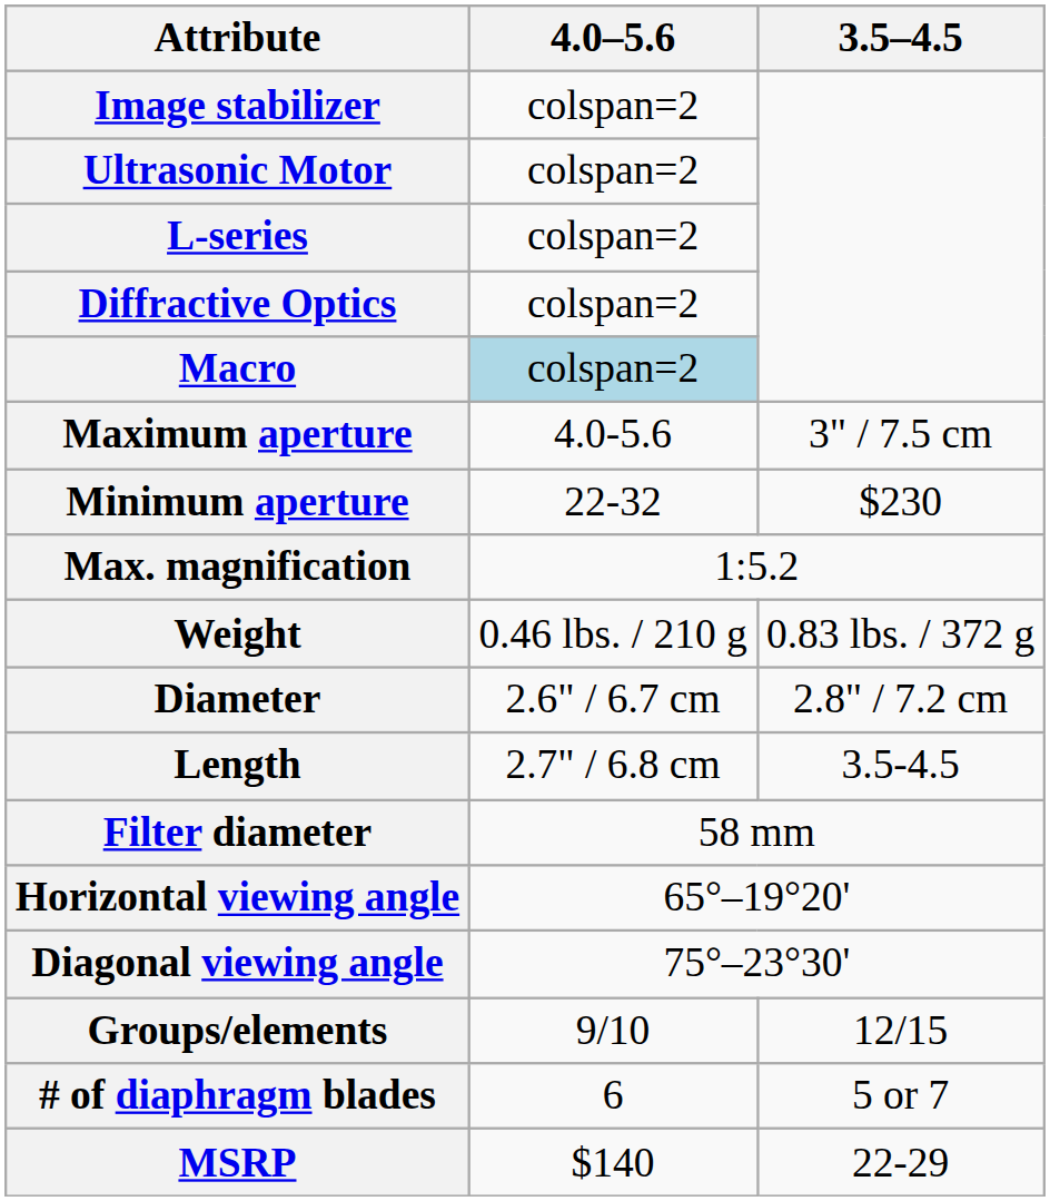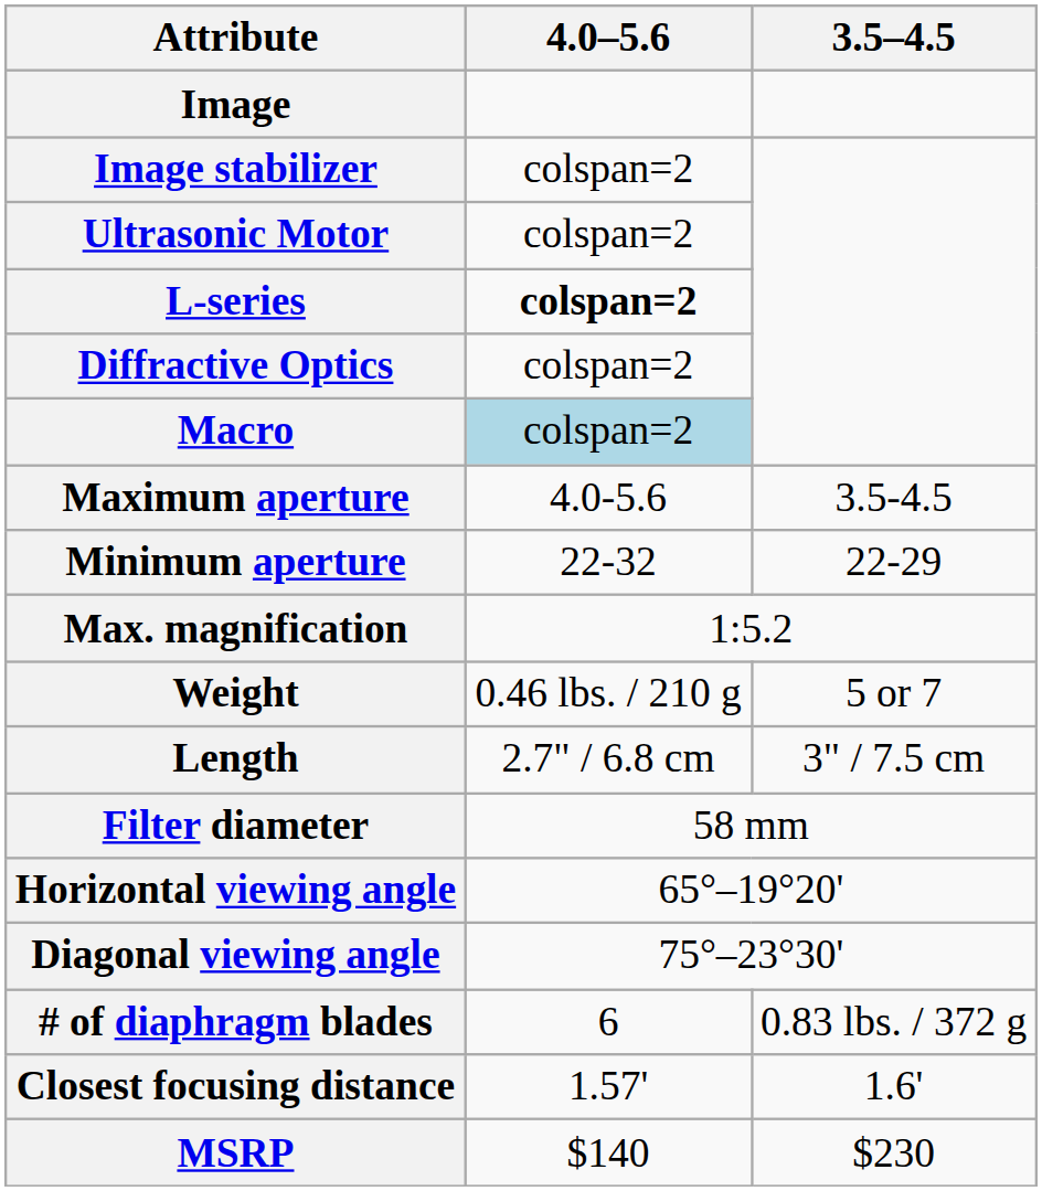+ row: Image
L-series | 4.0–5.6: normal -> bold
Maximum aperture | 3.5–4.5: 3" / 7.5 cm -> 3.5-4.5
Minimum aperture | 3.5–4.5: $230 -> 22-29
Weight | 3.5–4.5: 0.83 lbs. / 372 g -> 5 or 7
- row: Diameter | 2.6" / 6.7 cm | 2.8" / 7.2 cm
Length | 3.5–4.5: 3.5-4.5 -> 3" / 7.5 cm
- row: Groups/elements | 9/10 | 12/15
# of diaphragm blades | 3.5–4.5: 5 or 7 -> 0.83 lbs. / 372 g
+ row: Closest focusing distance | 1.57' | 1.6'
MSRP | 3.5–4.5: 22-29 -> $230
